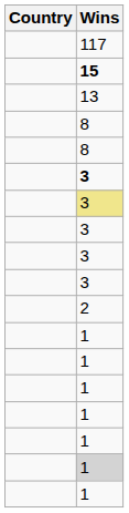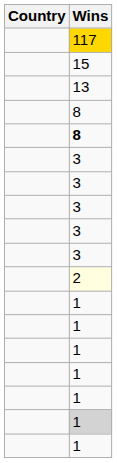row 2 | Wins: no background -> gold background
row 3 | Wins: bold -> normal
row 6 | Wins: normal -> bold
row 7 | Wins: bold -> normal
row 8 | Wins: khaki background -> no background
row 12 | Wins: no background -> lightyellow background
